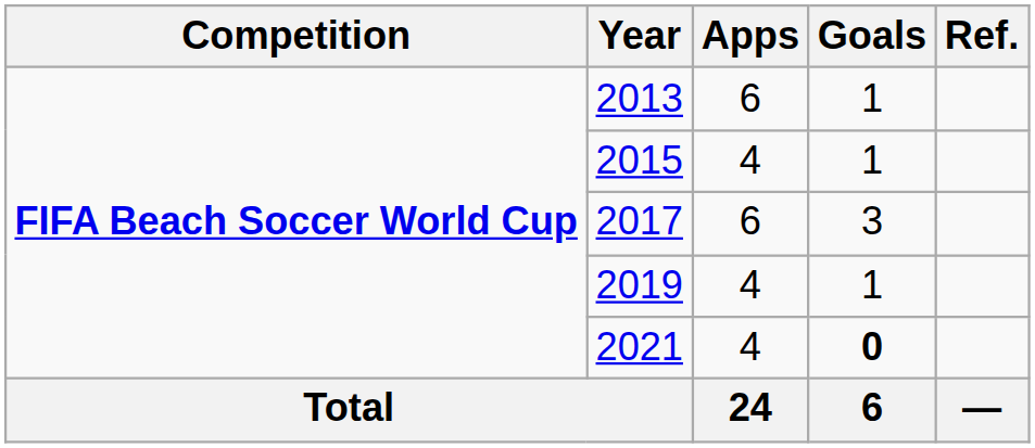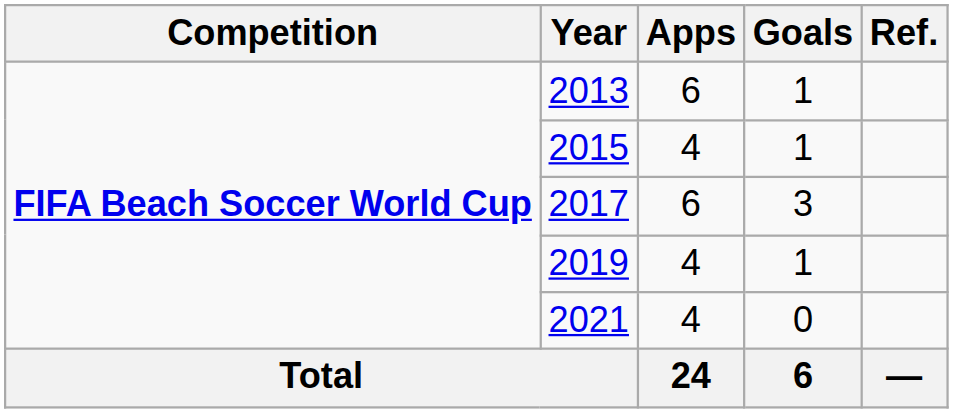2021 | Goals: bold -> normal
